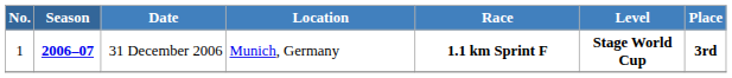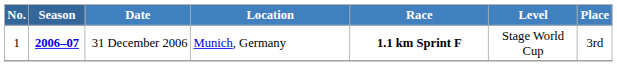31 December 2006 | Level: bold -> normal
31 December 2006 | Place: bold -> normal
